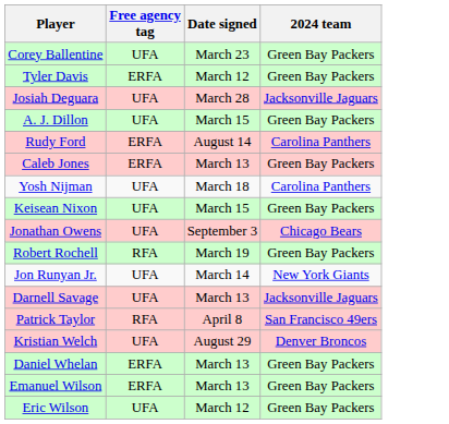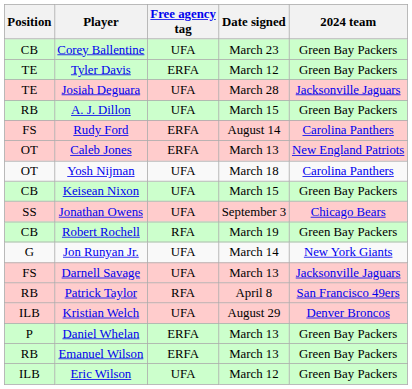+ column: Position | CB | TE | TE | RB | FS | OT | OT | CB | SS | CB | G | FS | RB | ILB | P | RB | ILB
Caleb Jones | 2024 team: Green Bay Packers -> New England Patriots
